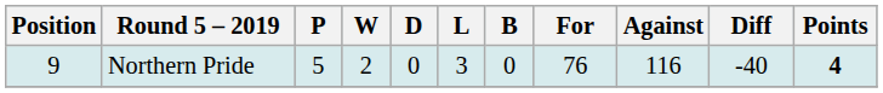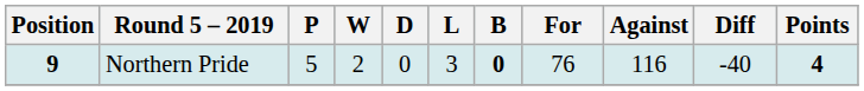Northern Pride | Position: normal -> bold
Northern Pride | B: normal -> bold
